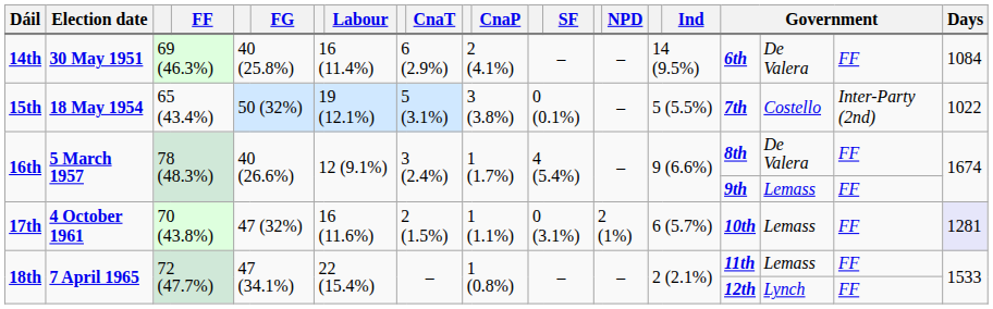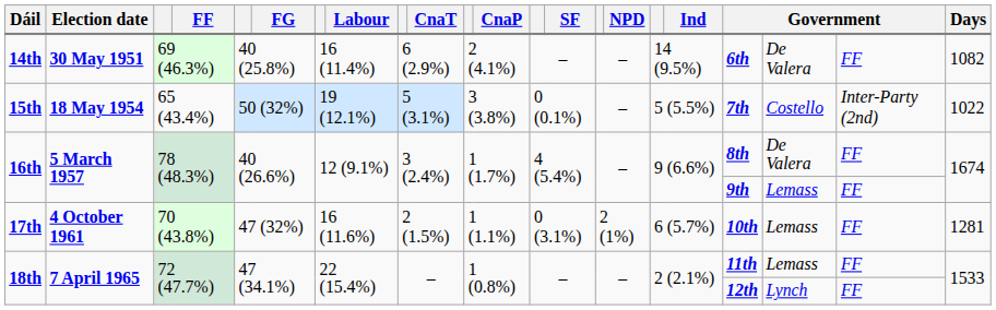14th | Days: 1084 -> 1082
17th | Days: lavender background -> no background
